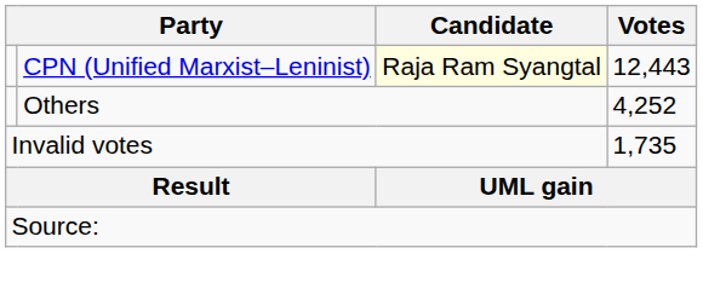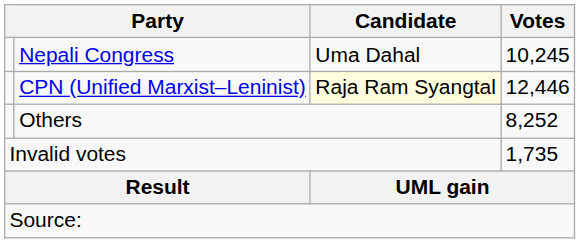+ row: Nepali Congress | Uma Dahal | 10,245
CPN (Unified Marxist–Leninist) | Votes: 12,443 -> 12,446
Others | Votes: 4,252 -> 8,252
